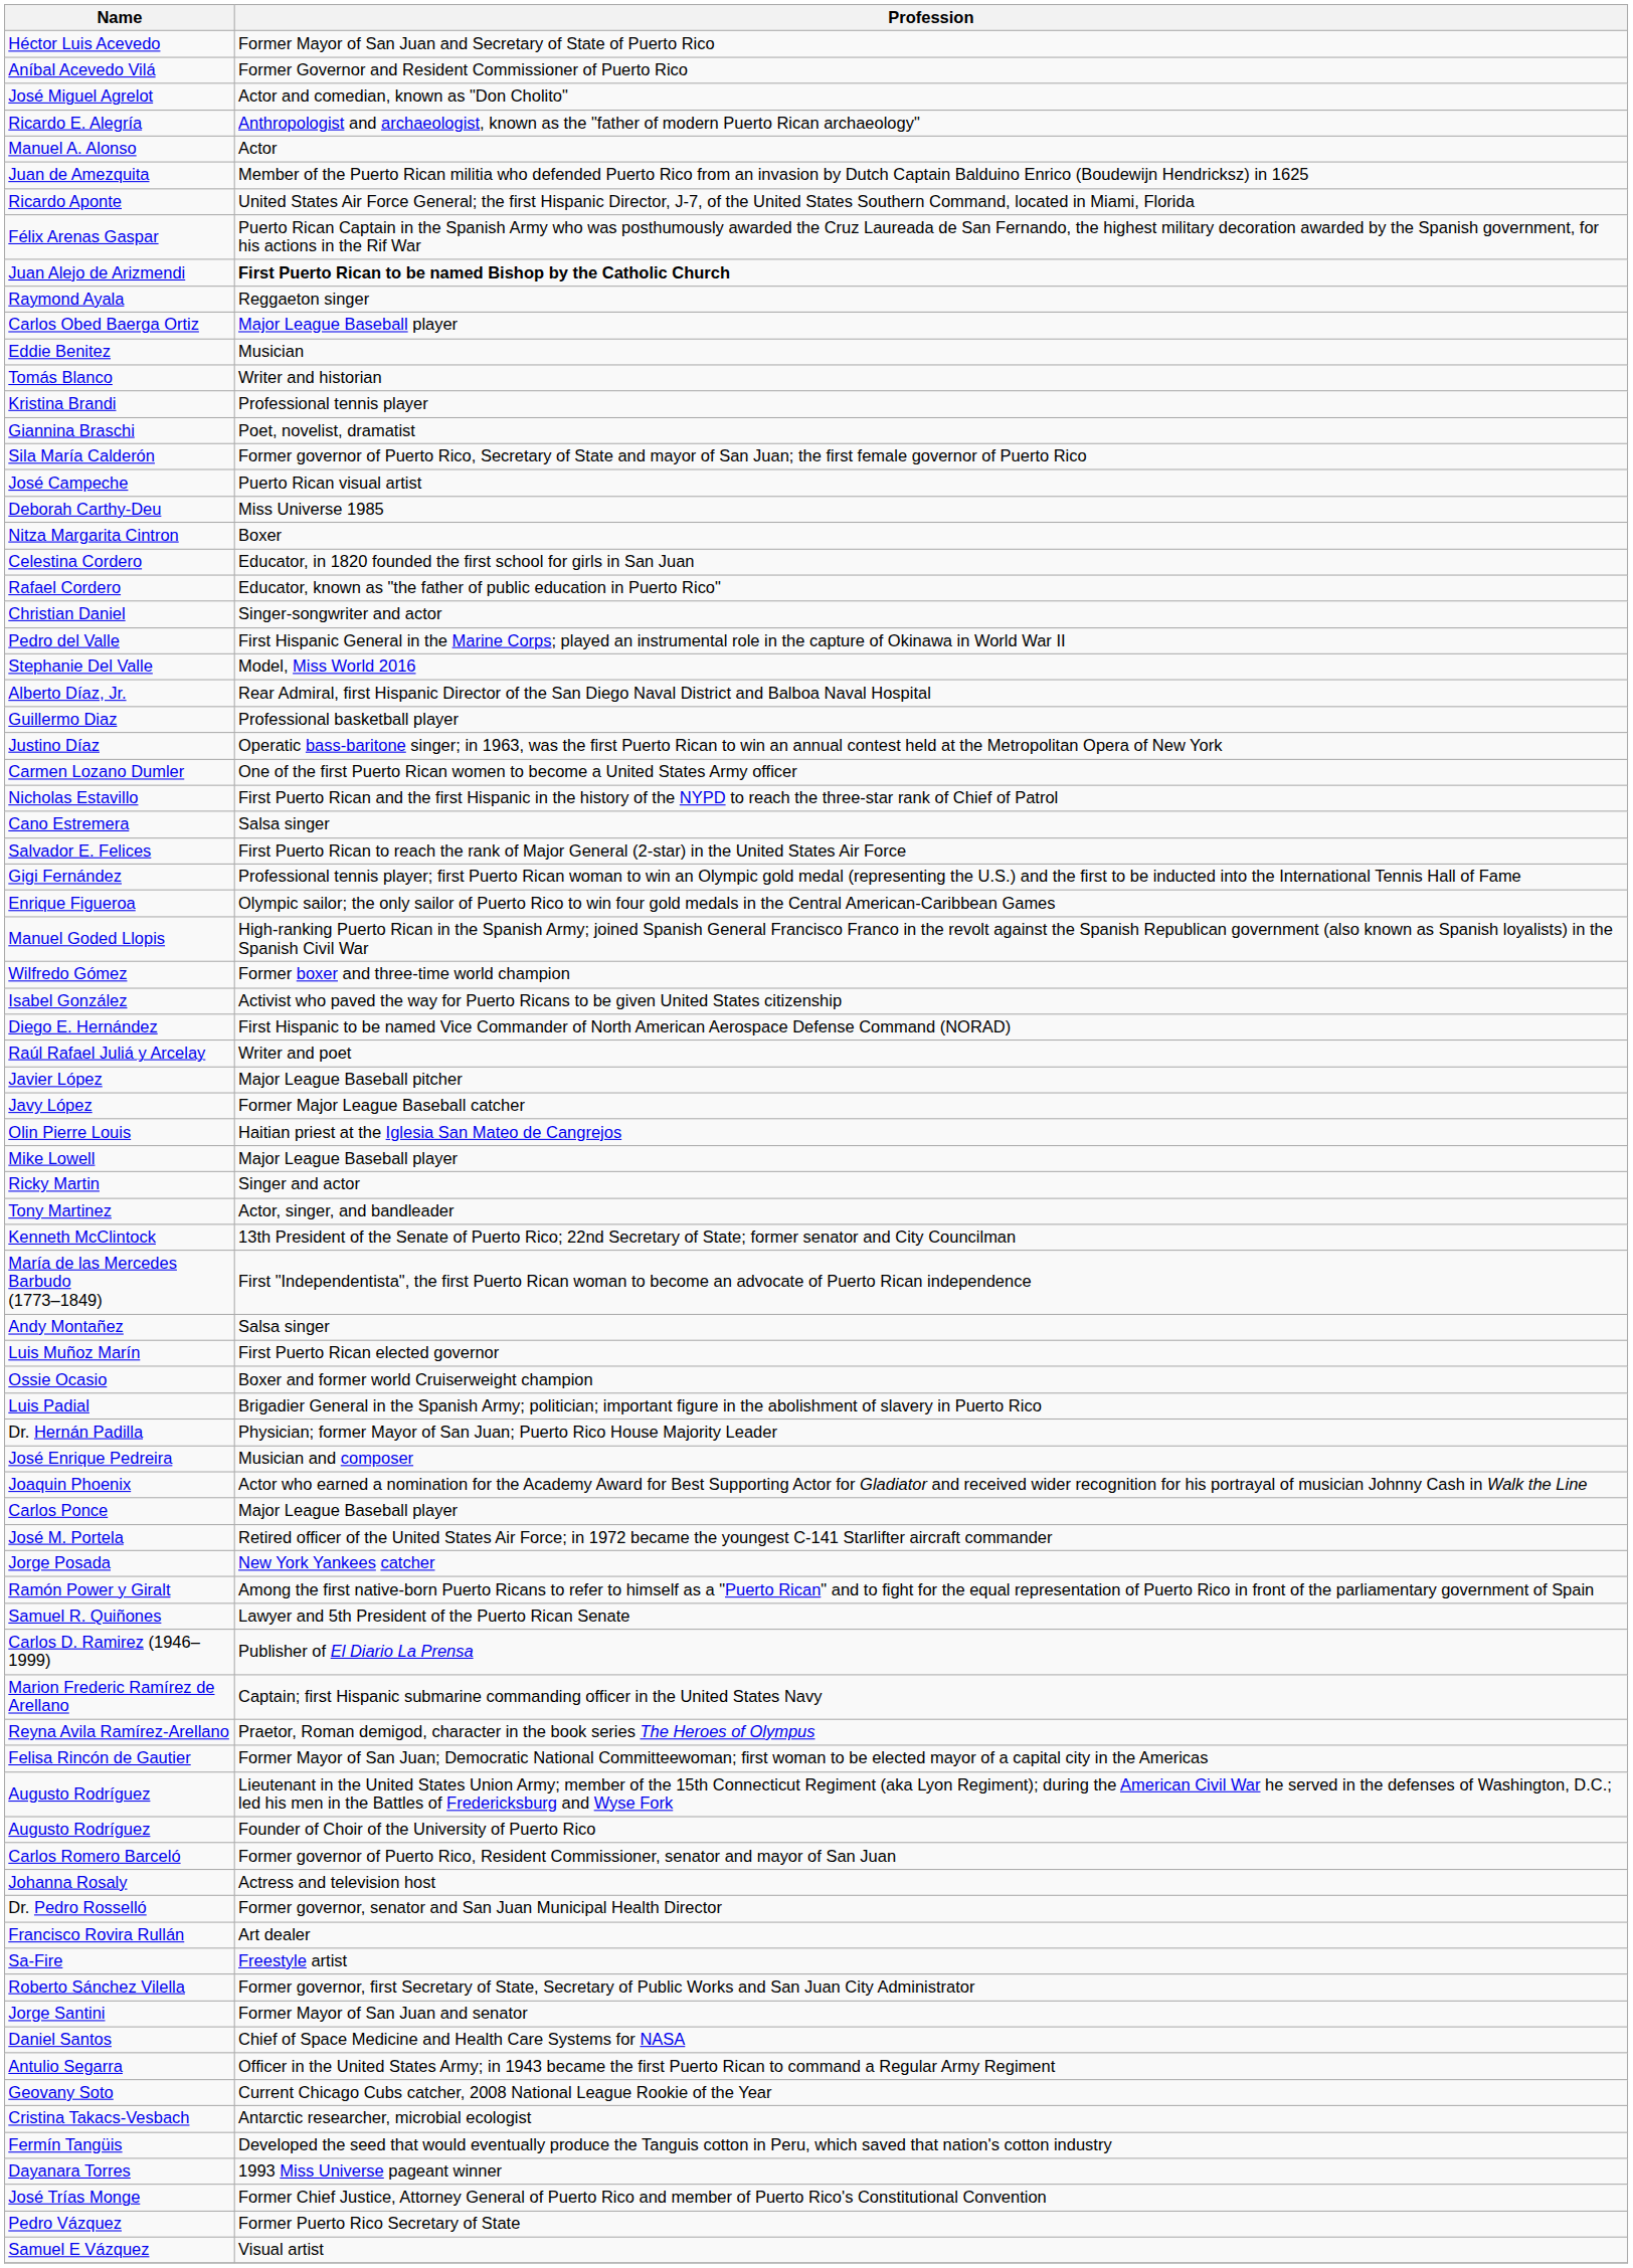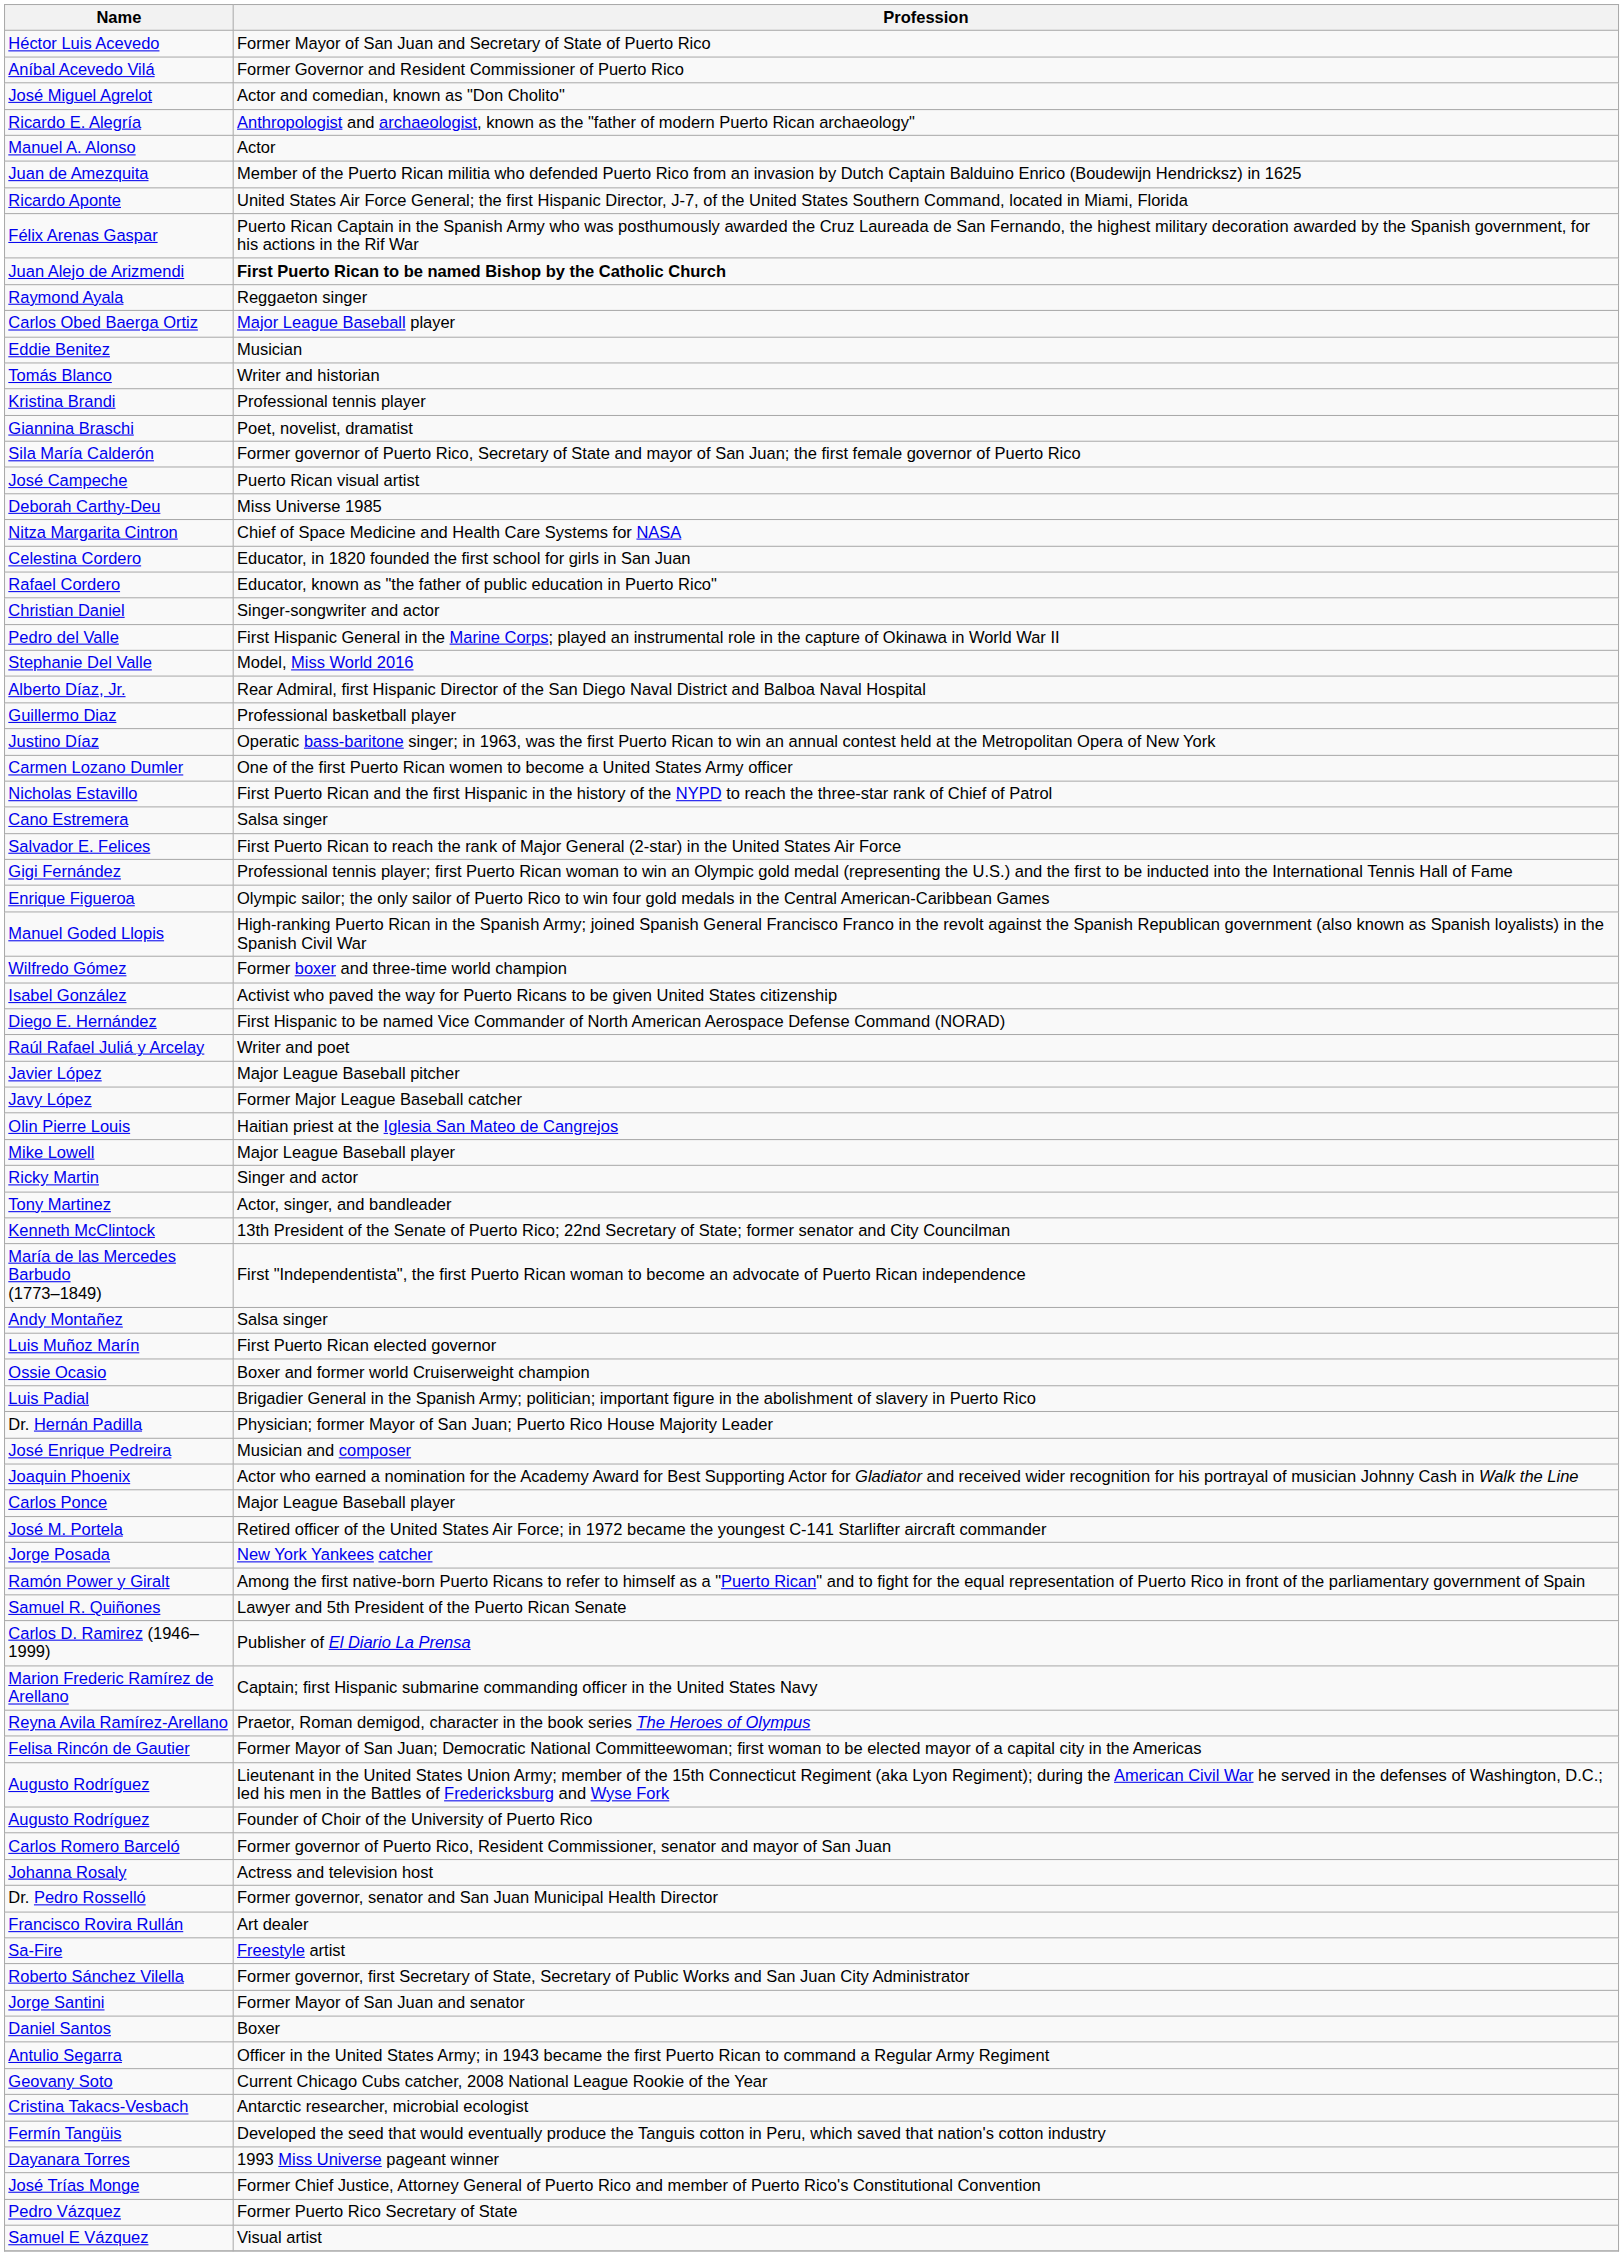row 20 | Profession: Boxer -> Chief of Space Medicine and Health Care Systems for NASA
row 73 | Profession: Chief of Space Medicine and Health Care Systems for NASA -> Boxer
